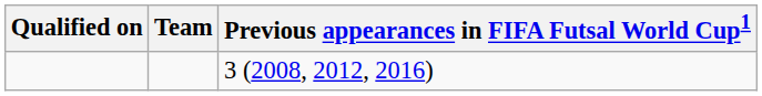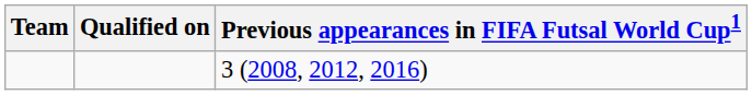columns swapped: Team <-> Qualified on
